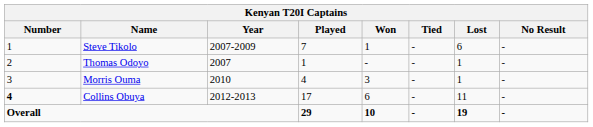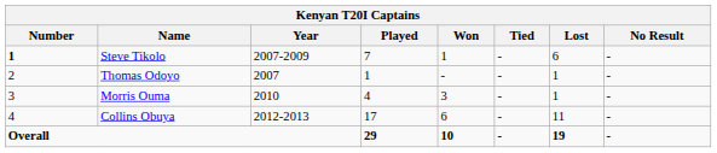Steve Tikolo | Number: normal -> bold
Collins Obuya | Number: bold -> normal
